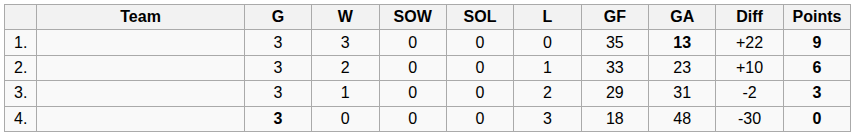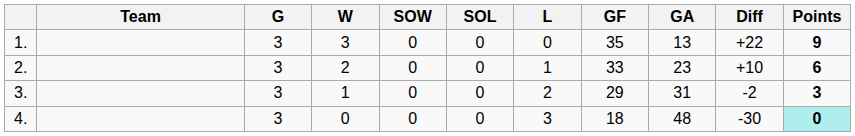1. | GA: bold -> normal
4. | G: bold -> normal
4. | Points: no background -> paleturquoise background
